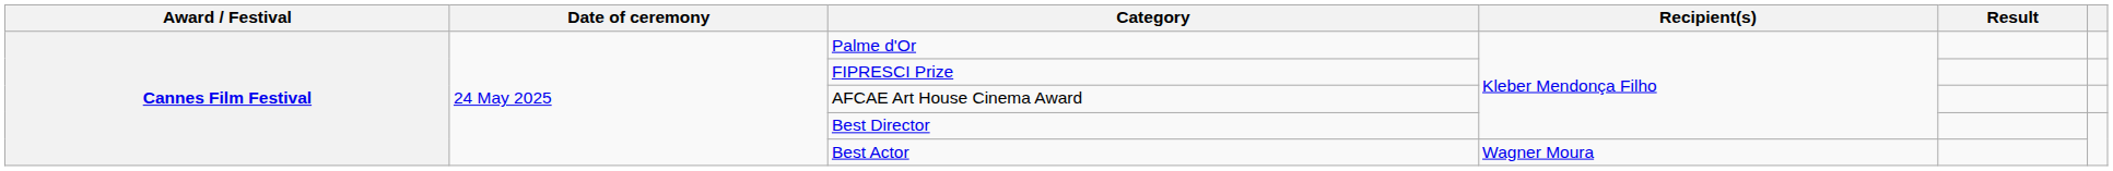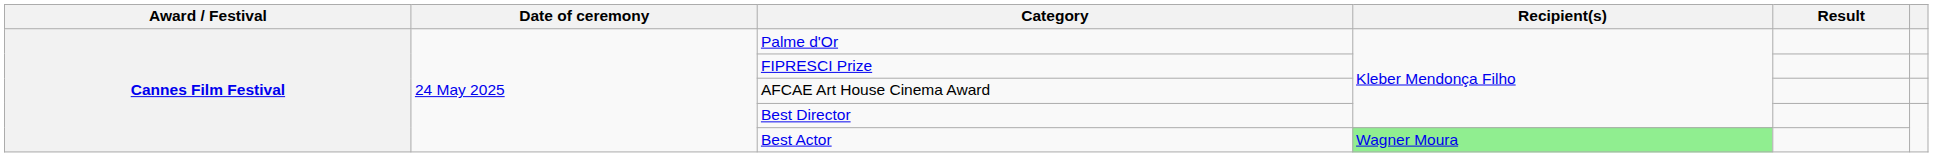Best Actor | Recipient(s): no background -> lightgreen background
